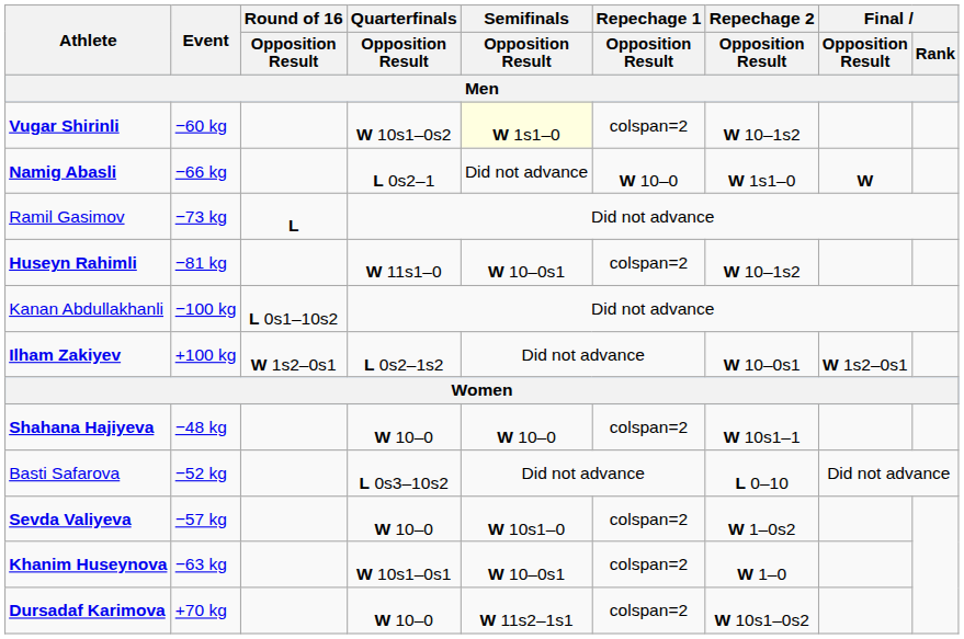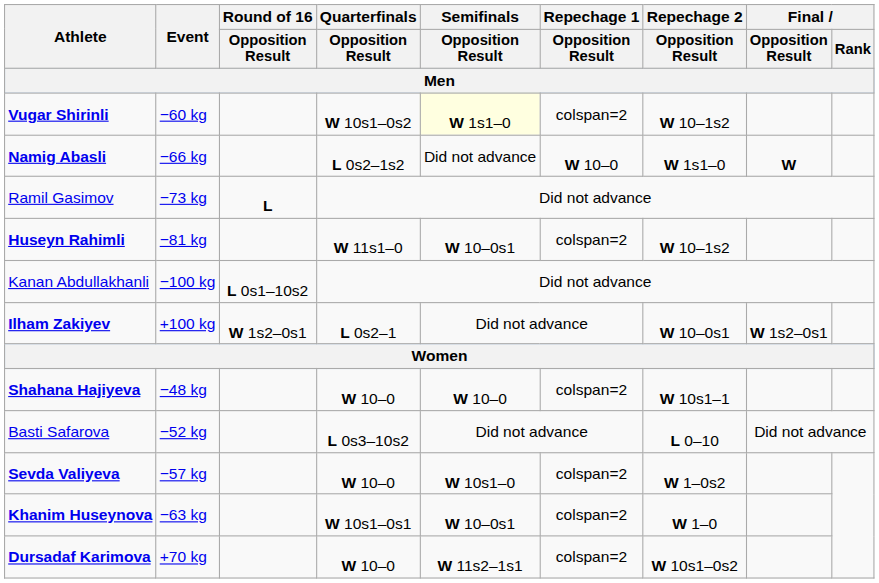Namig Abasli | Quarterfinals / Opposition Result: L 0s2–1 -> L 0s2–1s2
Ilham Zakiyev | Quarterfinals / Opposition Result: L 0s2–1s2 -> L 0s2–1
